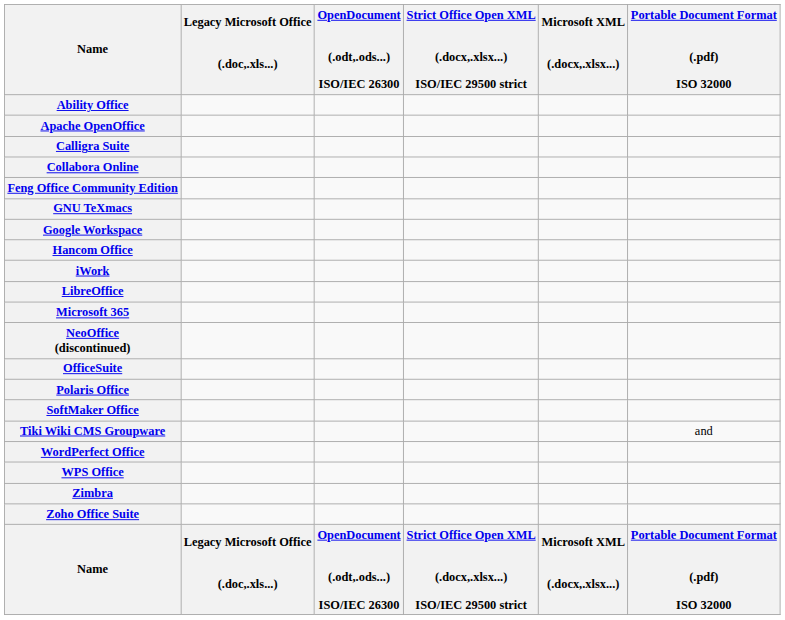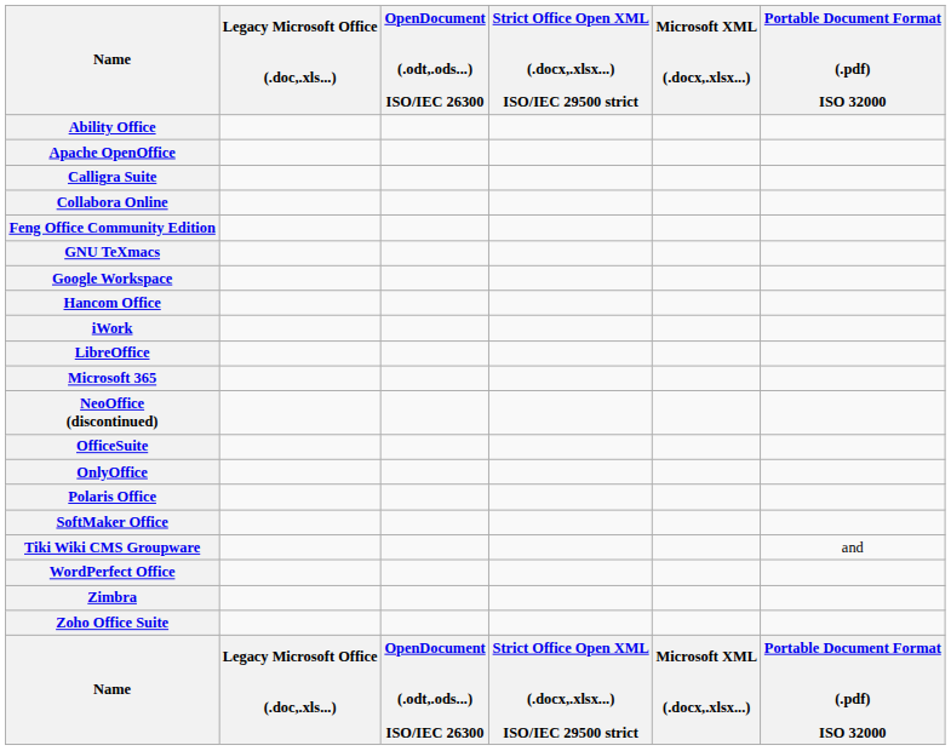+ row: OnlyOffice
- row: WPS Office
